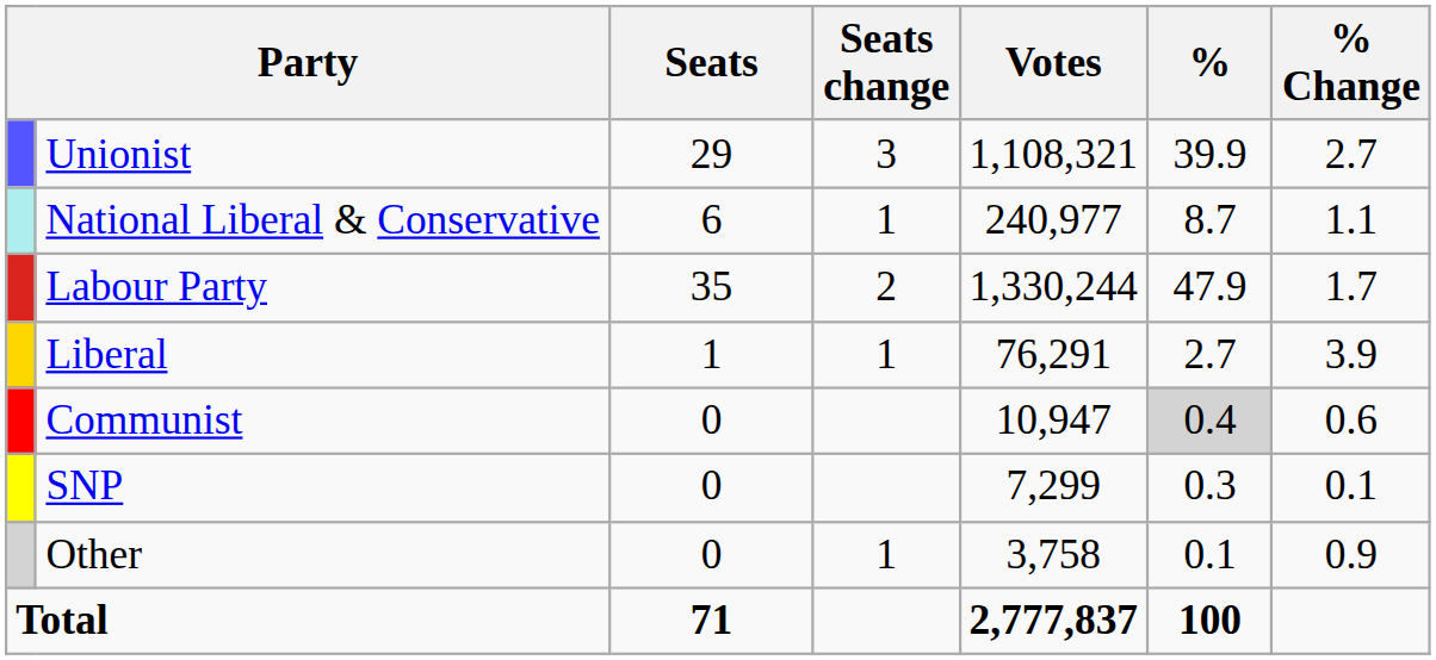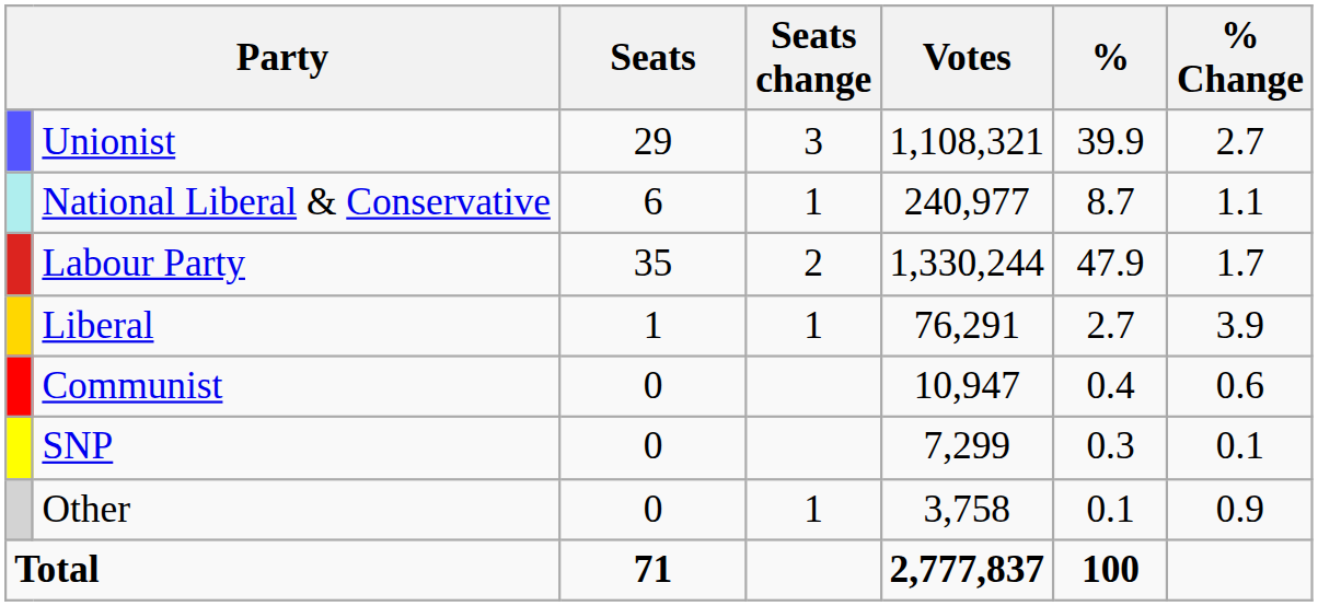Communist | %: lightgrey background -> no background
